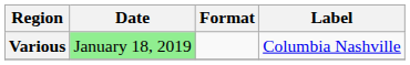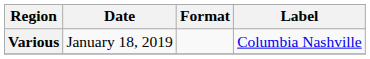Various | Date: lightgreen background -> no background
